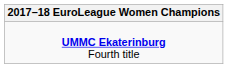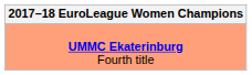row 2 | column 1: no background -> lightsalmon background
